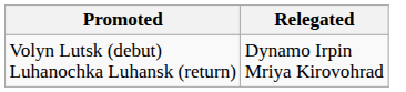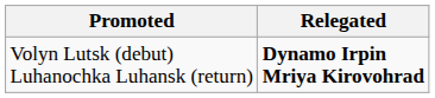Volyn Lutsk (debut) Luhanochka Luhansk (return) | Relegated: normal -> bold
